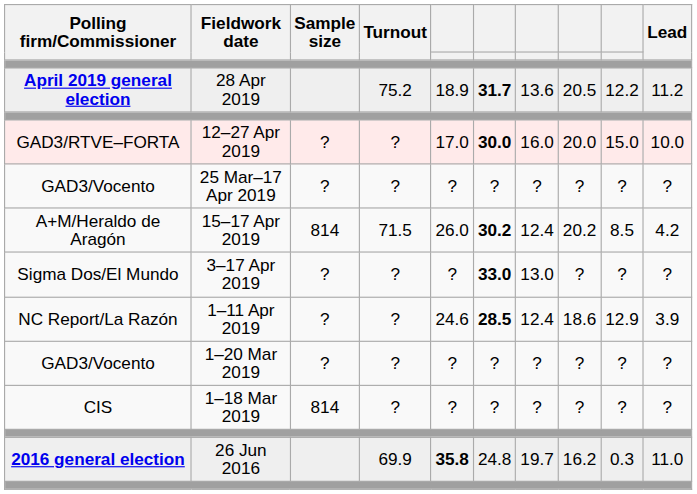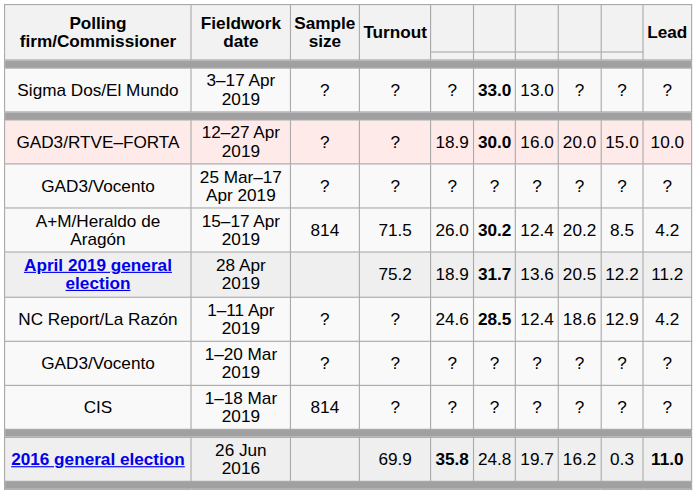rows swapped: 28 Apr 2019 <-> 3–17 Apr 2019
12–27 Apr 2019 | column 5: 17.0 -> 18.9
1–11 Apr 2019 | Lead: 3.9 -> 4.2
26 Jun 2016 | Lead: normal -> bold
